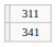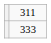row 2 | column 2: 341 -> 333
